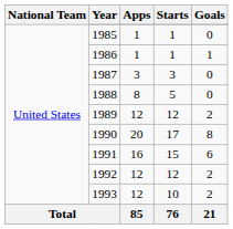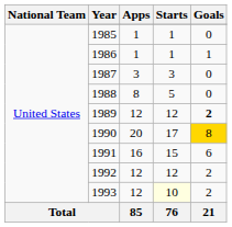1989 | Goals: normal -> bold
1990 | Goals: no background -> gold background
1993 | Starts: no background -> lightyellow background
